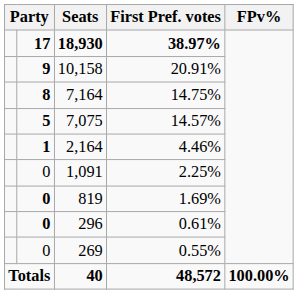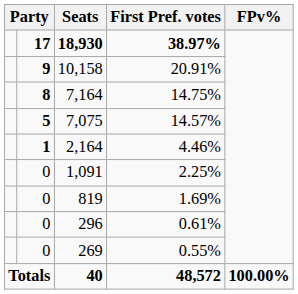819 | column 2: bold -> normal
296 | column 2: bold -> normal
